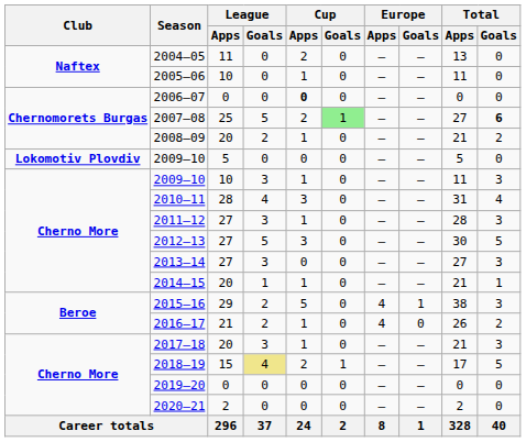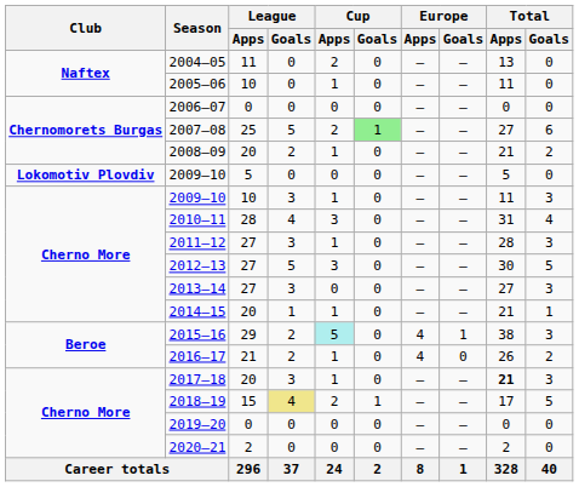2006–07 | Cup / Apps: bold -> normal
2007–08 | Total / Goals: bold -> normal
2015–16 | Cup / Apps: no background -> paleturquoise background
2017–18 | Total / Apps: normal -> bold
